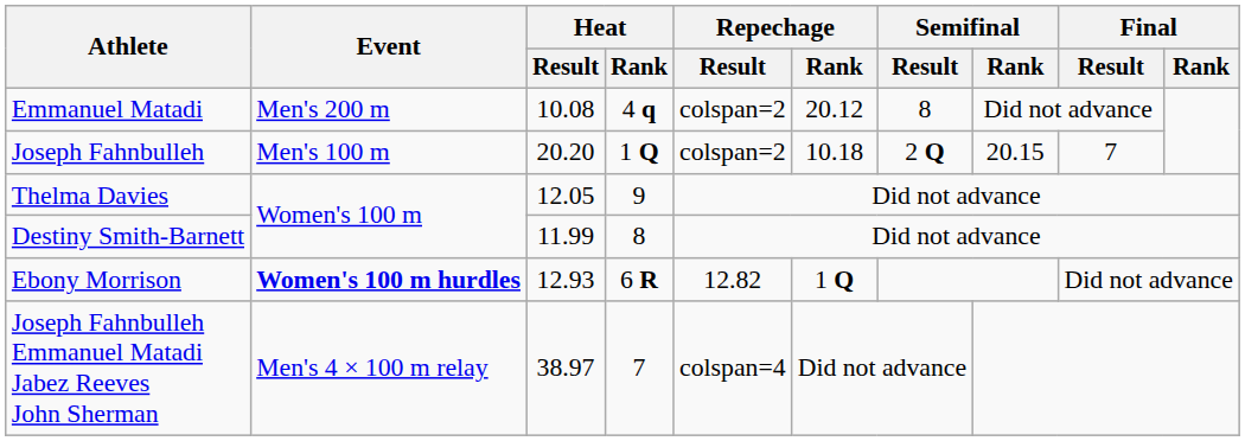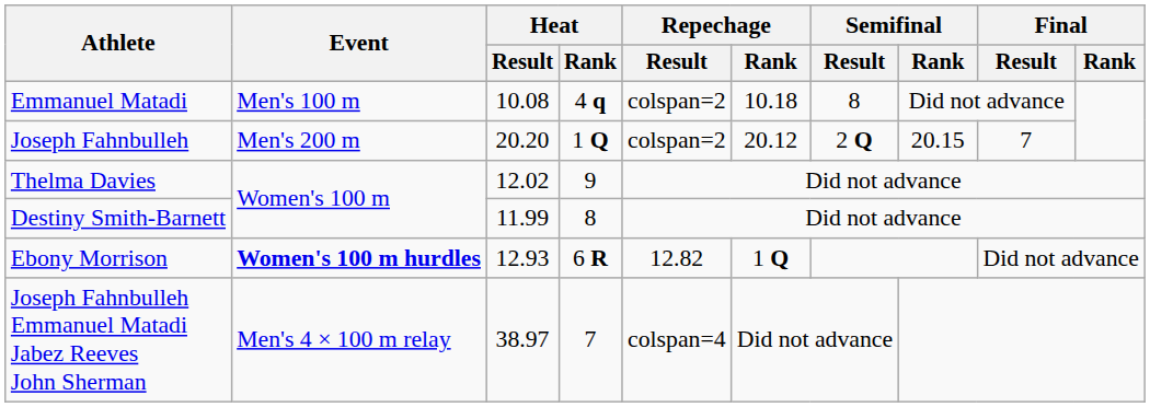Emmanuel Matadi | Event: Men's 200 m -> Men's 100 m
Emmanuel Matadi | Repechage / Rank: 20.12 -> 10.18
Joseph Fahnbulleh | Event: Men's 100 m -> Men's 200 m
Joseph Fahnbulleh | Repechage / Rank: 10.18 -> 20.12
Thelma Davies | Heat / Result: 12.05 -> 12.02
